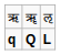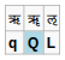q | column 2: no background -> lightblue background
